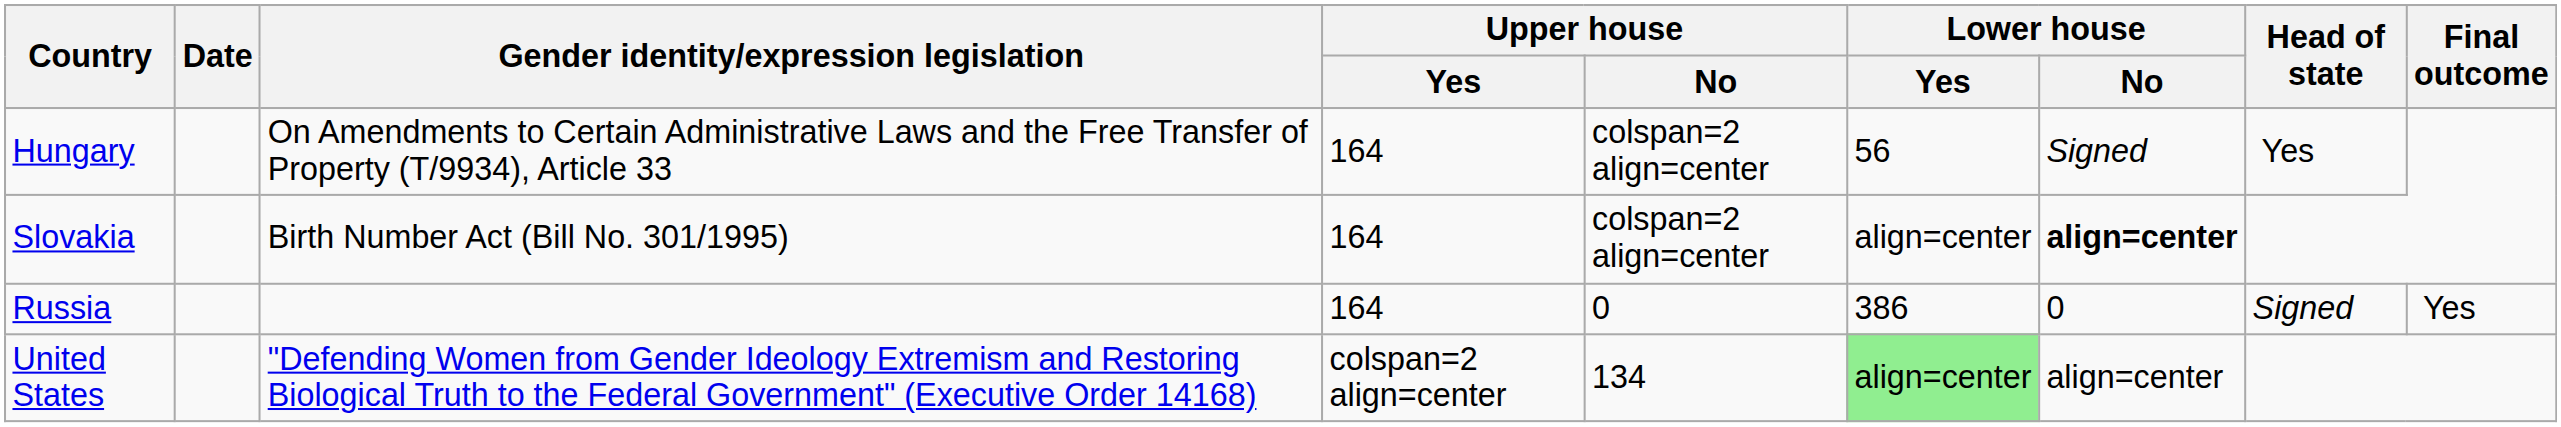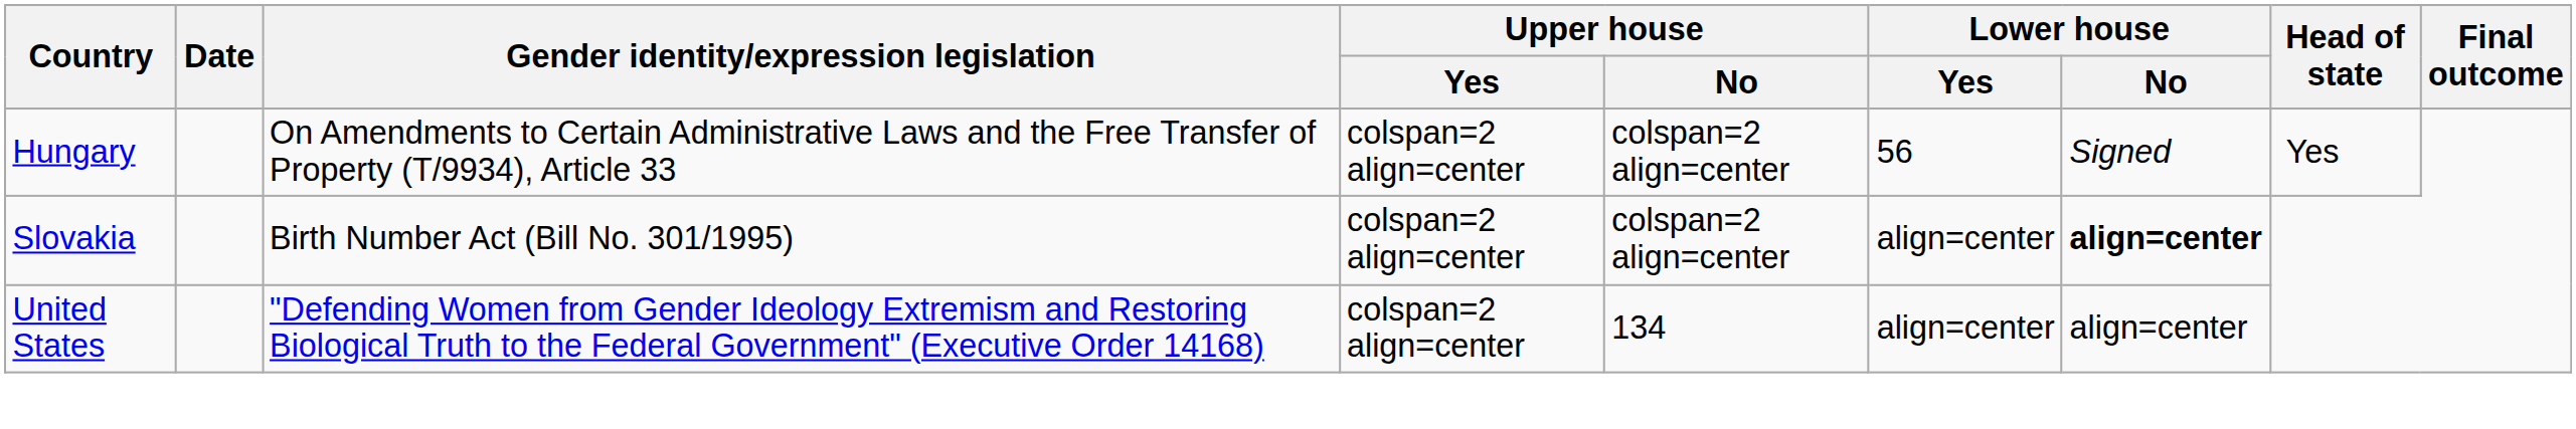Hungary | Upper house / Yes: 164 -> colspan=2 align=center
Slovakia | Upper house / Yes: 164 -> colspan=2 align=center
- row: Russia | 164 | 0 | 386 | 0 | Signed | Yes
United States | Lower house / Yes: lightgreen background -> no background
